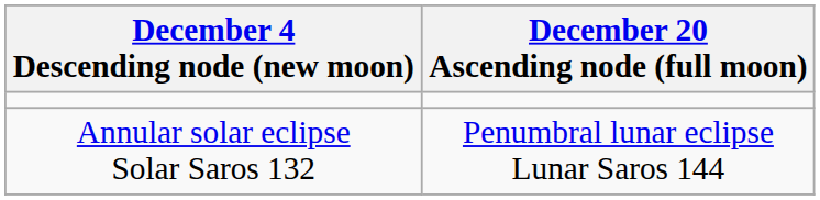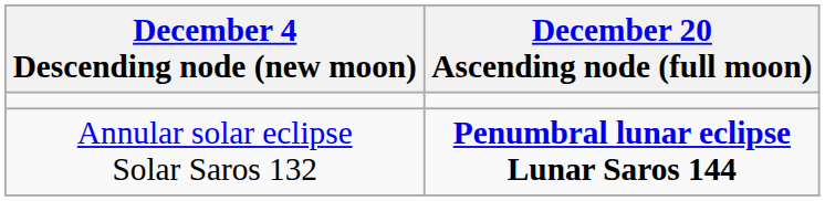Annular solar eclipse Solar Saros 132 | December 20 Ascending node (full moon): normal -> bold
